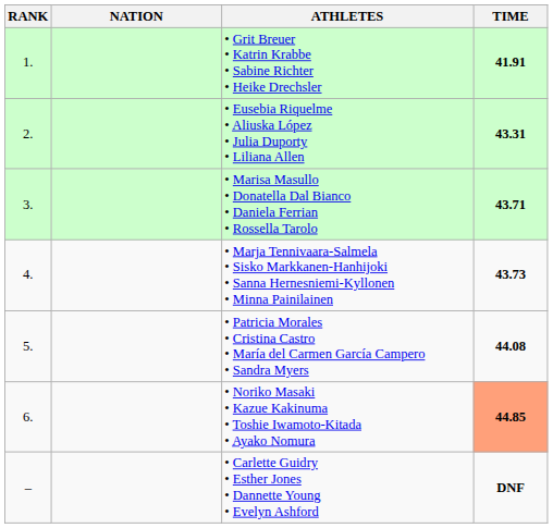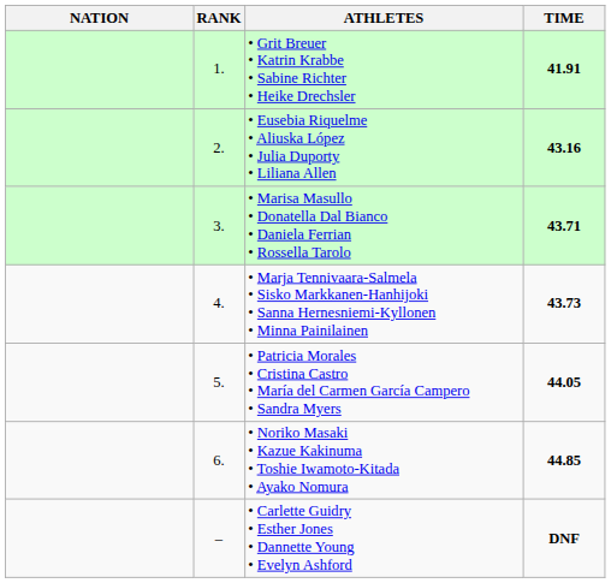columns swapped: RANK <-> NATION
row 3 | TIME: 43.31 -> 43.16
row 6 | TIME: 44.08 -> 44.05
row 7 | TIME: lightsalmon background -> no background
